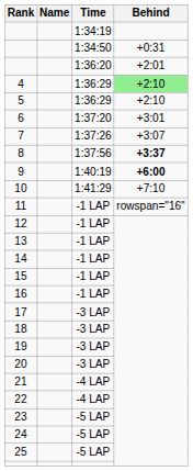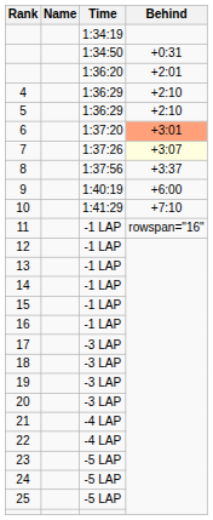4 | Behind: lightgreen background -> no background
6 | Behind: no background -> lightsalmon background
7 | Behind: no background -> lightyellow background
8 | Behind: bold -> normal
9 | Behind: bold -> normal
